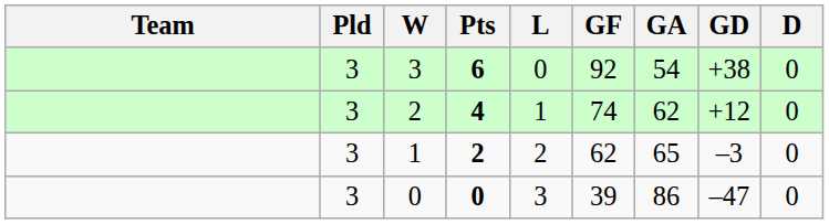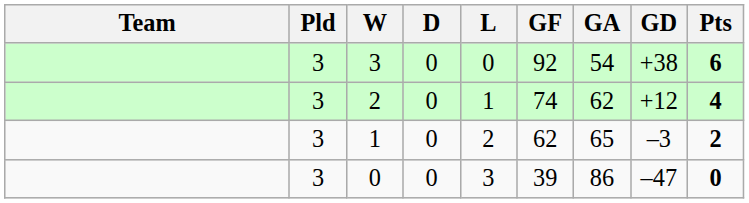columns swapped: D <-> Pts
